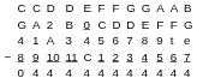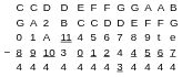row 2 | column 6: 0 -> C
row 3 | column 2: 4 -> 0
row 3 | column 5: 3 -> 11
row 4 | column 5: 11 -> 3
row 4 | column 6: C -> 0
row 4 | column 9: 3 -> 4
row 5 | column 2: 0 -> 4
row 5 | column 9: 4 -> 3
